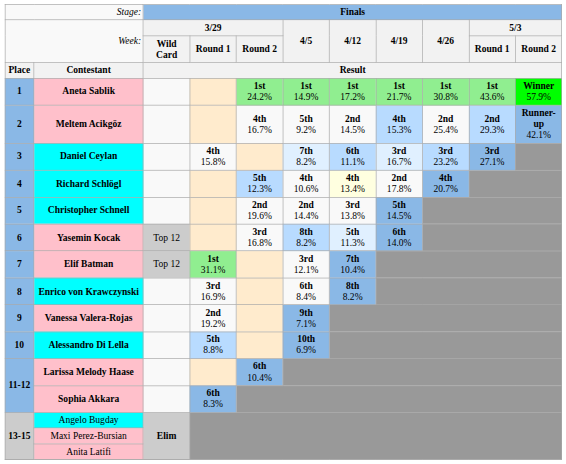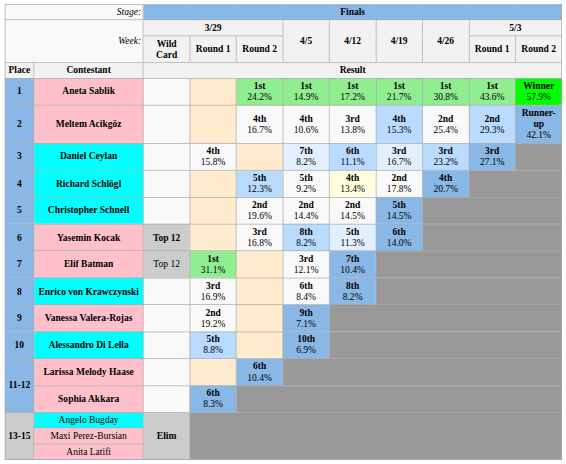Meltem Acikgöz | column 6: 5th 9.2% -> 4th 10.6%
Meltem Acikgöz | column 7: 2nd 14.5% -> 3rd 13.8%
Richard Schlögl | column 6: 4th 10.6% -> 5th 9.2%
Christopher Schnell | column 7: 3rd 13.8% -> 2nd 14.5%
Yasemin Kocak | column 3: normal -> bold
